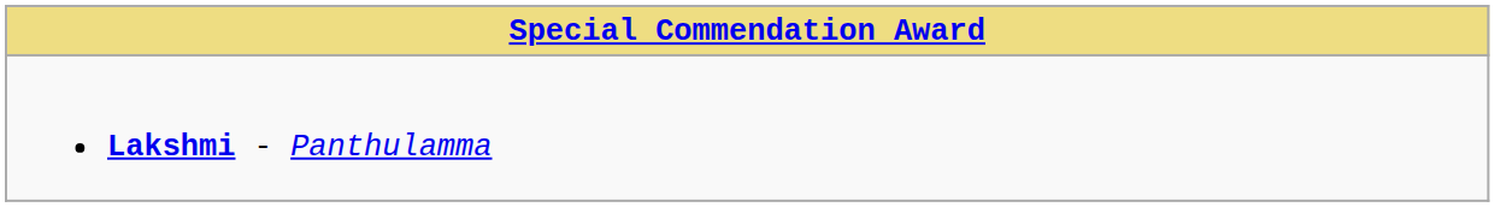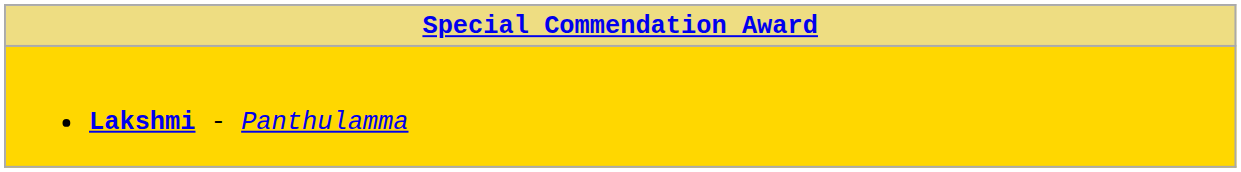row 2 | column 1: no background -> gold background
